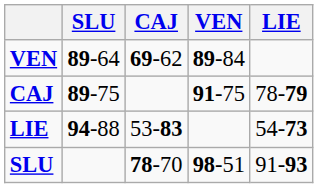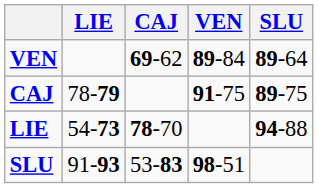columns swapped: LIE <-> SLU
row 4 | CAJ: 53-83 -> 78-70
row 5 | CAJ: 78-70 -> 53-83
